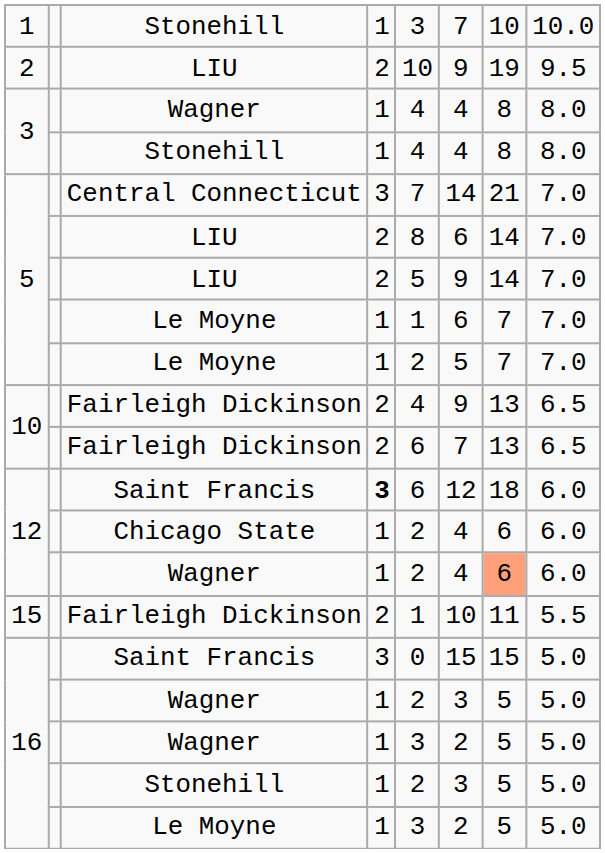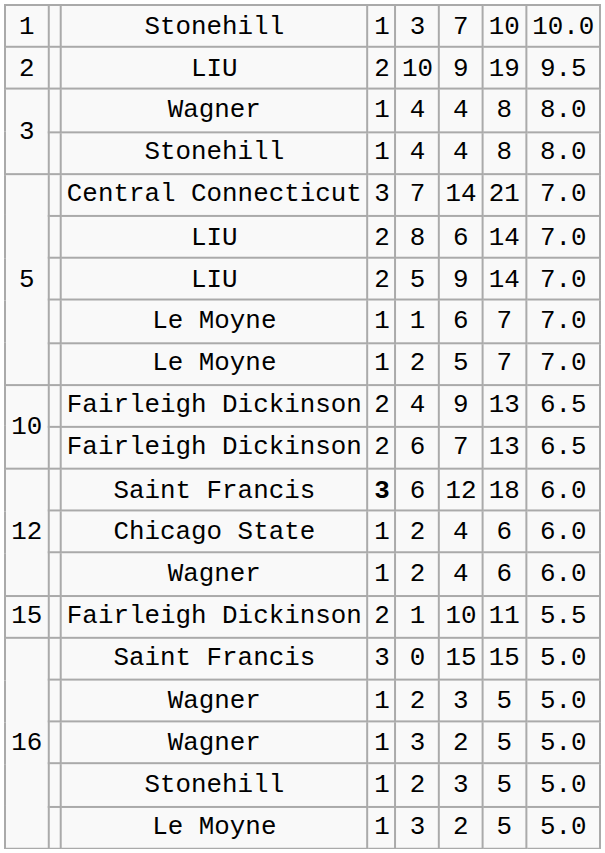12 / Wagner | column 7: lightsalmon background -> no background
